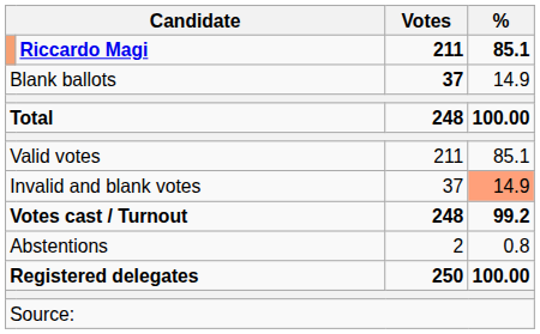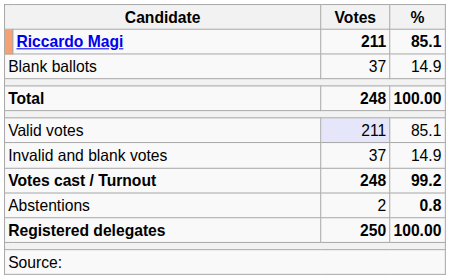Blank ballots | Votes: bold -> normal
Valid votes | Votes: no background -> lavender background
Invalid and blank votes | %: lightsalmon background -> no background
Abstentions | %: normal -> bold
